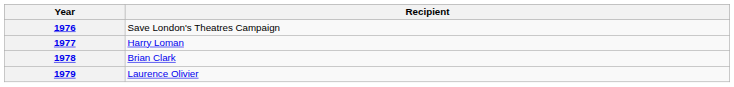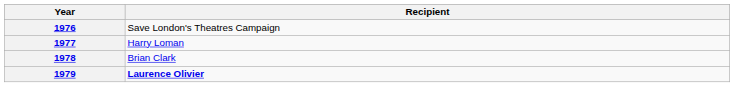1979 | Recipient: normal -> bold
